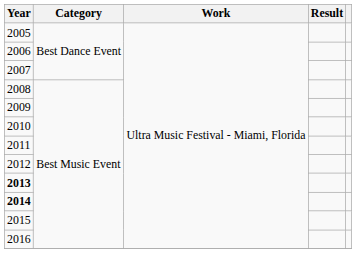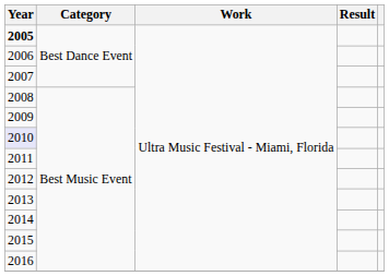2005 | Year: normal -> bold
2010 | Year: no background -> lavender background
2013 | Year: bold -> normal
2014 | Year: bold -> normal
